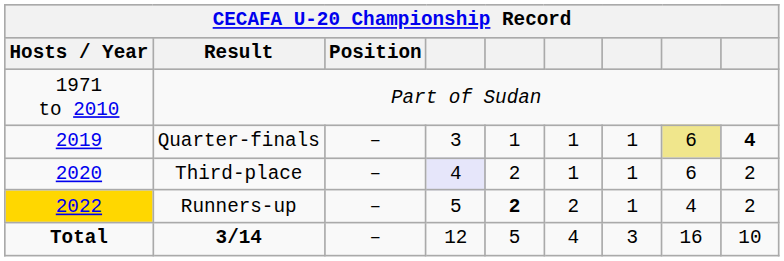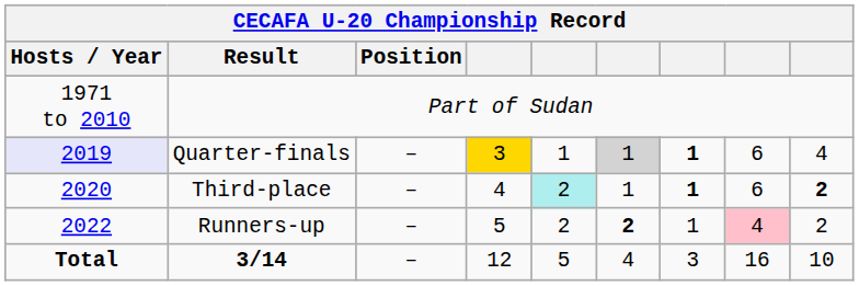Quarter-finals | CECAFA U-20 Championship Record / Hosts / Year: no background -> lavender background
Quarter-finals | column 4: no background -> gold background
Quarter-finals | column 6: no background -> lightgrey background
Quarter-finals | column 7: normal -> bold
Quarter-finals | column 8: khaki background -> no background
Quarter-finals | column 9: bold -> normal
Third-place | column 4: lavender background -> no background
Third-place | column 5: no background -> paleturquoise background
Third-place | column 7: normal -> bold
Third-place | column 9: normal -> bold
Runners-up | CECAFA U-20 Championship Record / Hosts / Year: gold background -> no background
Runners-up | column 5: bold -> normal
Runners-up | column 6: normal -> bold
Runners-up | column 8: no background -> pink background
